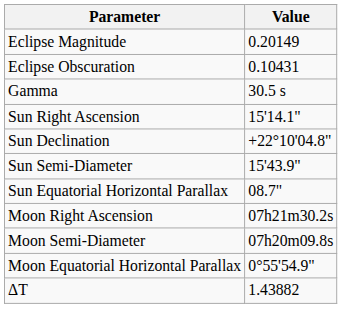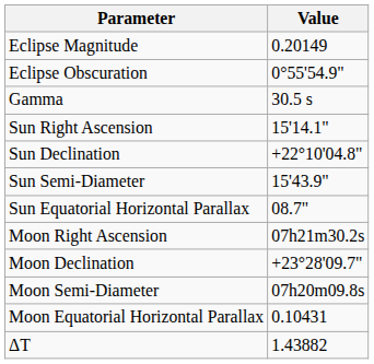Eclipse Obscuration | Value: 0.10431 -> 0°55'54.9"
+ row: Moon Declination | +23°28'09.7"
Moon Equatorial Horizontal Parallax | Value: 0°55'54.9" -> 0.10431
